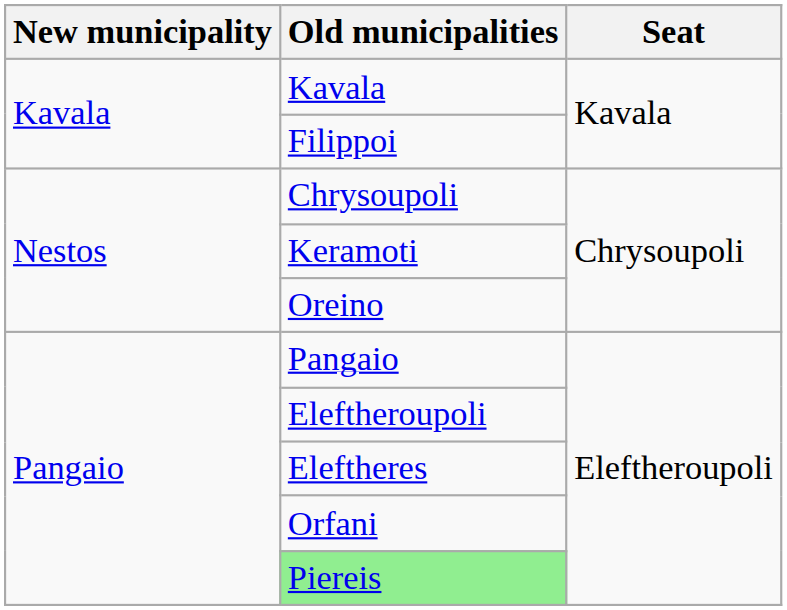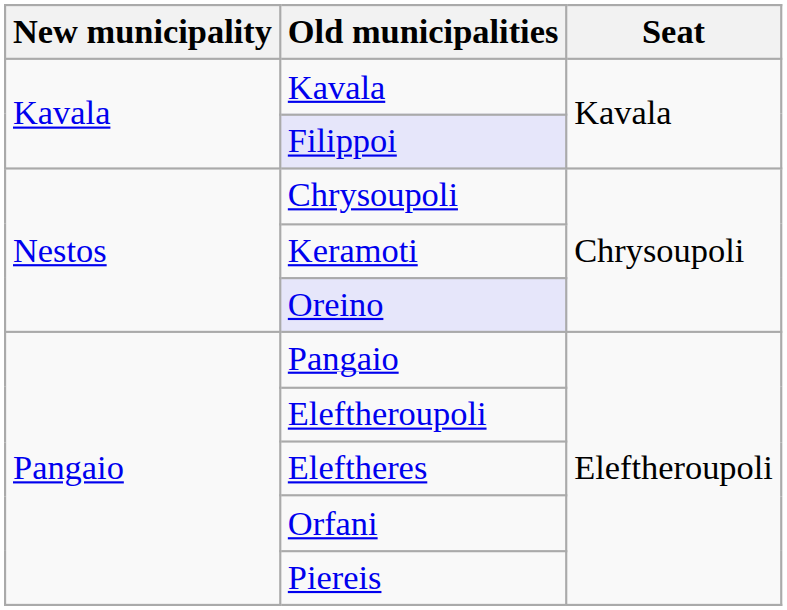Filippoi | Old municipalities: no background -> lavender background
Oreino | Old municipalities: no background -> lavender background
Piereis | Old municipalities: lightgreen background -> no background
